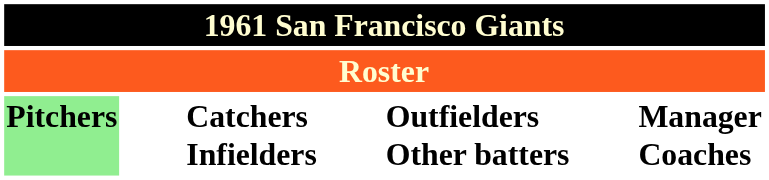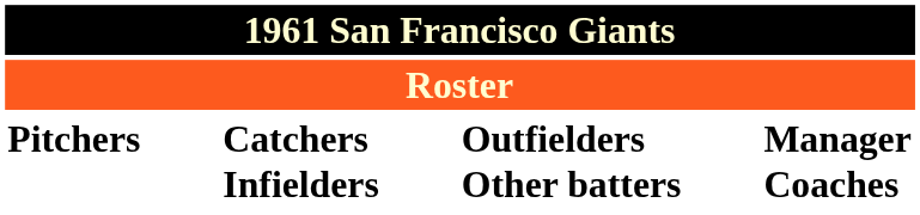Pitchers | column 1: lightgreen background -> no background
